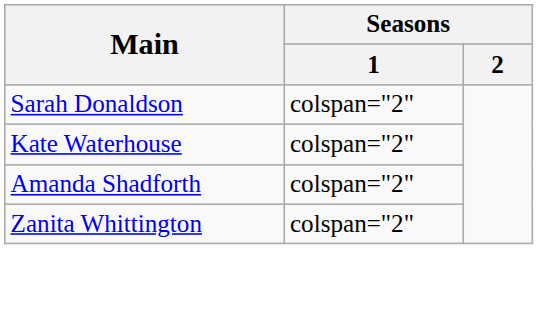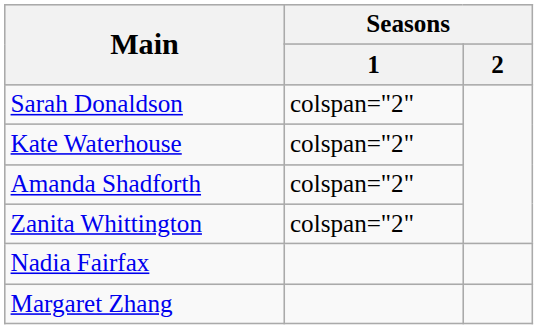+ row: Nadia Fairfax
+ row: Margaret Zhang
